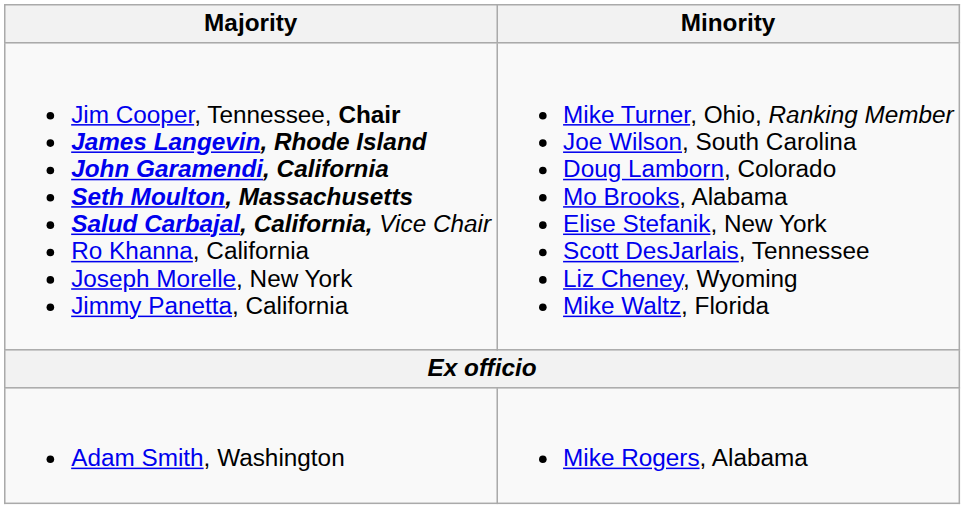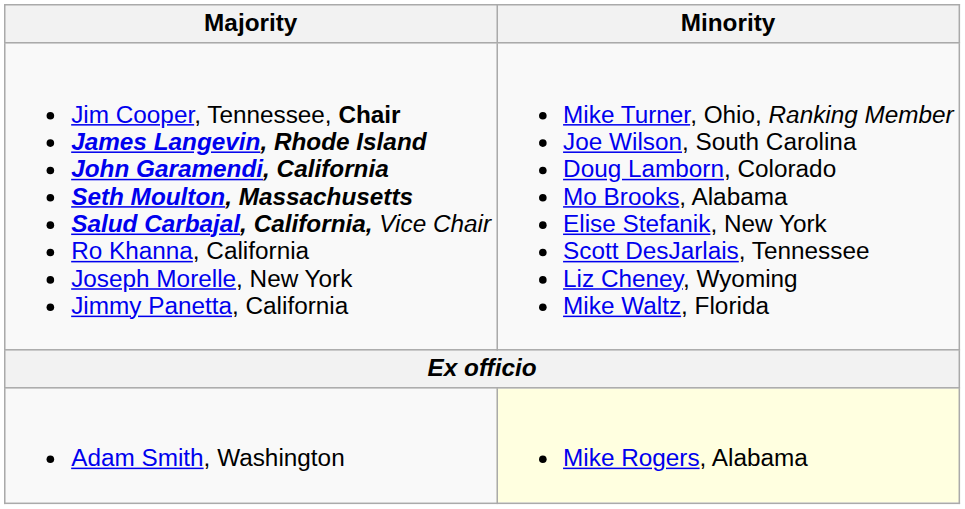Adam Smith, Washington | Minority: no background -> lightyellow background
